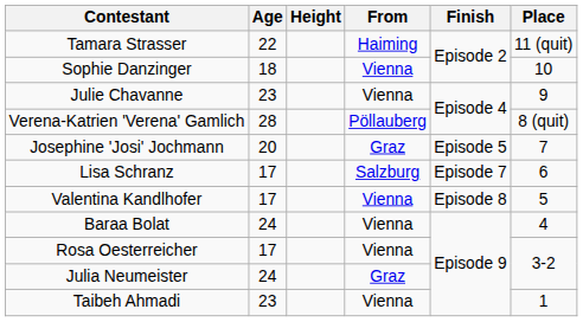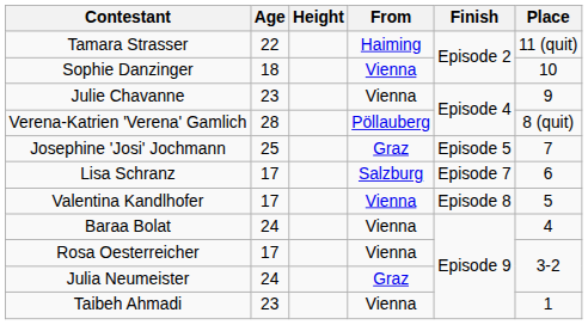Josephine 'Josi' Jochmann | Age: 20 -> 25
